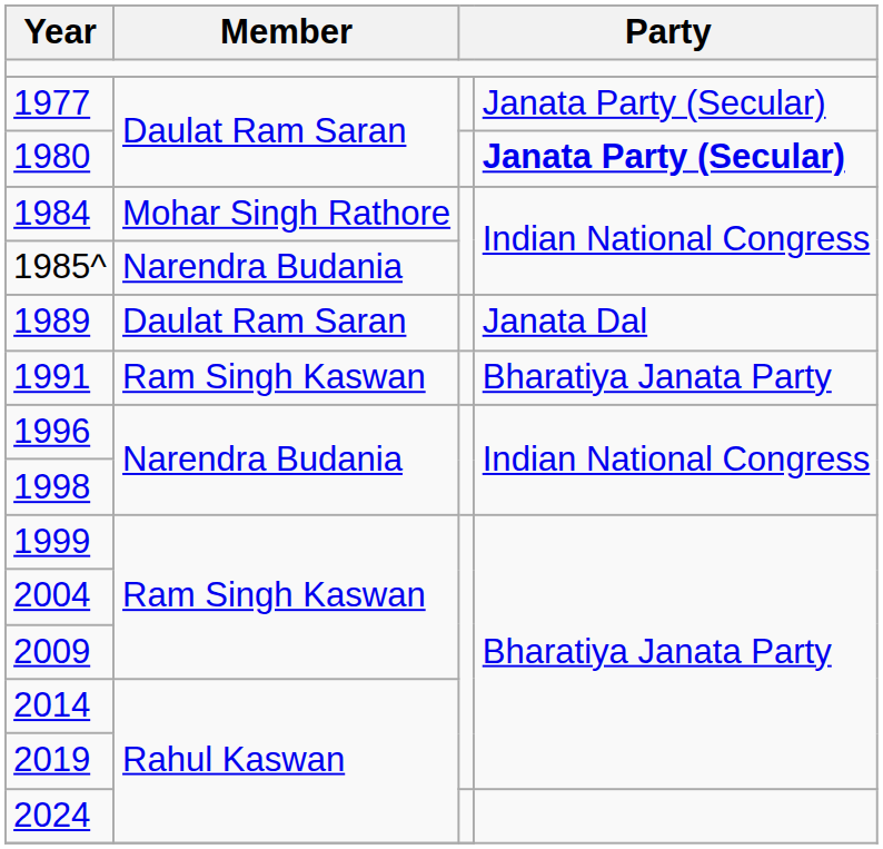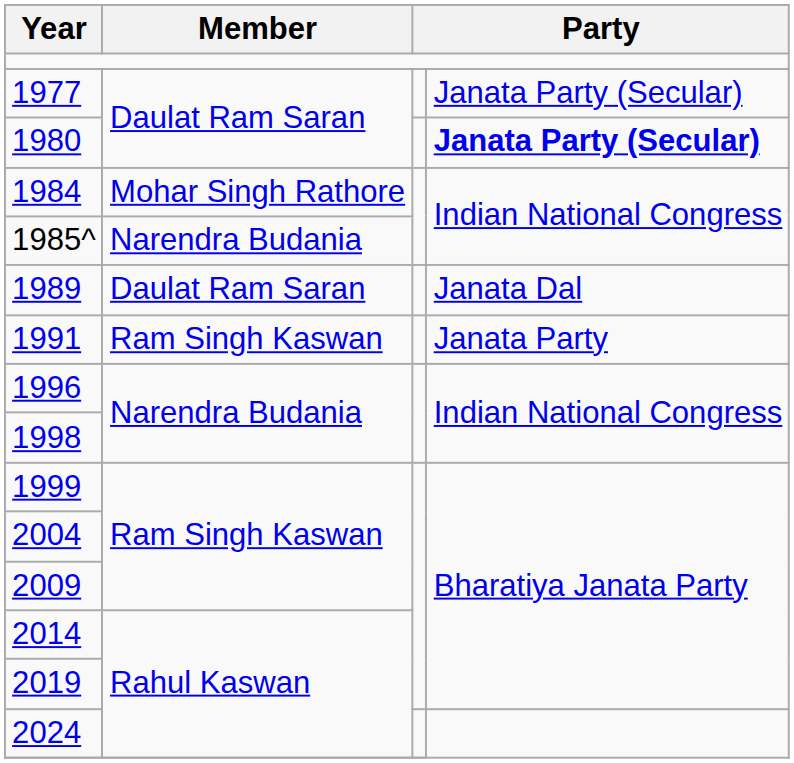1991 | column 4: Bharatiya Janata Party -> Janata Party
